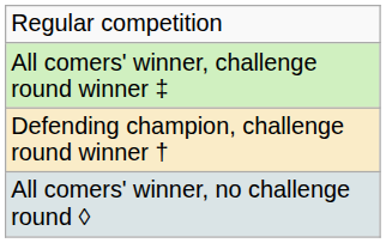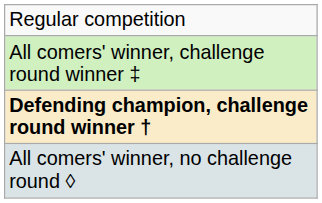row 3 | column 1: normal -> bold
